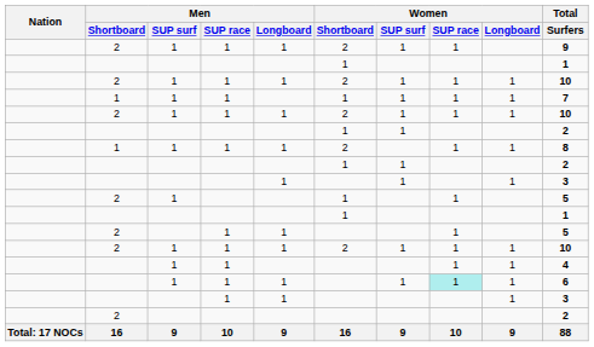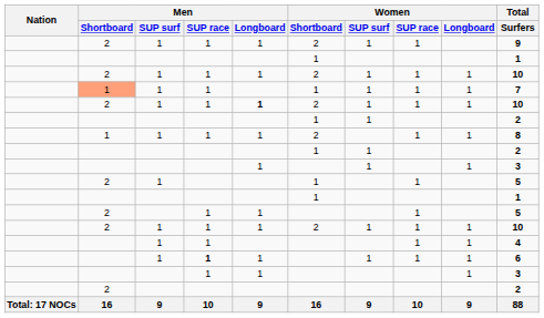row 6 | Men / Shortboard: no background -> lightsalmon background
row 7 | Men / Longboard: normal -> bold
row 17 | Men / SUP race: normal -> bold
row 17 | Women / SUP race: paleturquoise background -> no background
